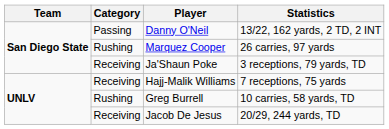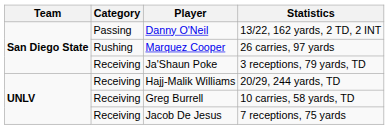Hajj-Malik Williams | Statistics: 7 receptions, 75 yards -> 20/29, 244 yards, TD
Greg Burrell | Category: Rushing -> Receiving
Jacob De Jesus | Statistics: 20/29, 244 yards, TD -> 7 receptions, 75 yards
